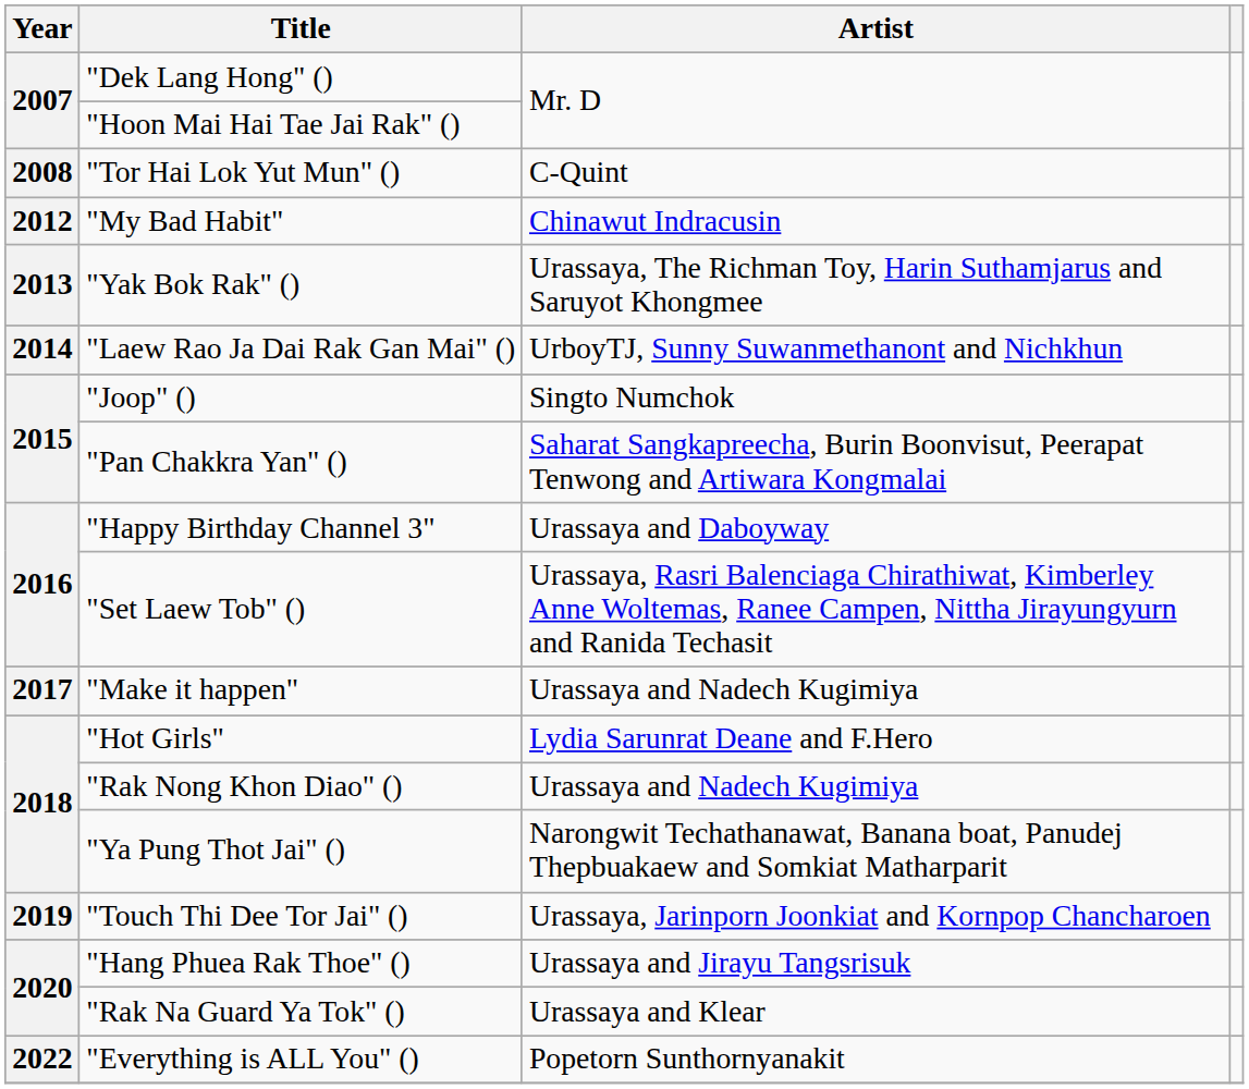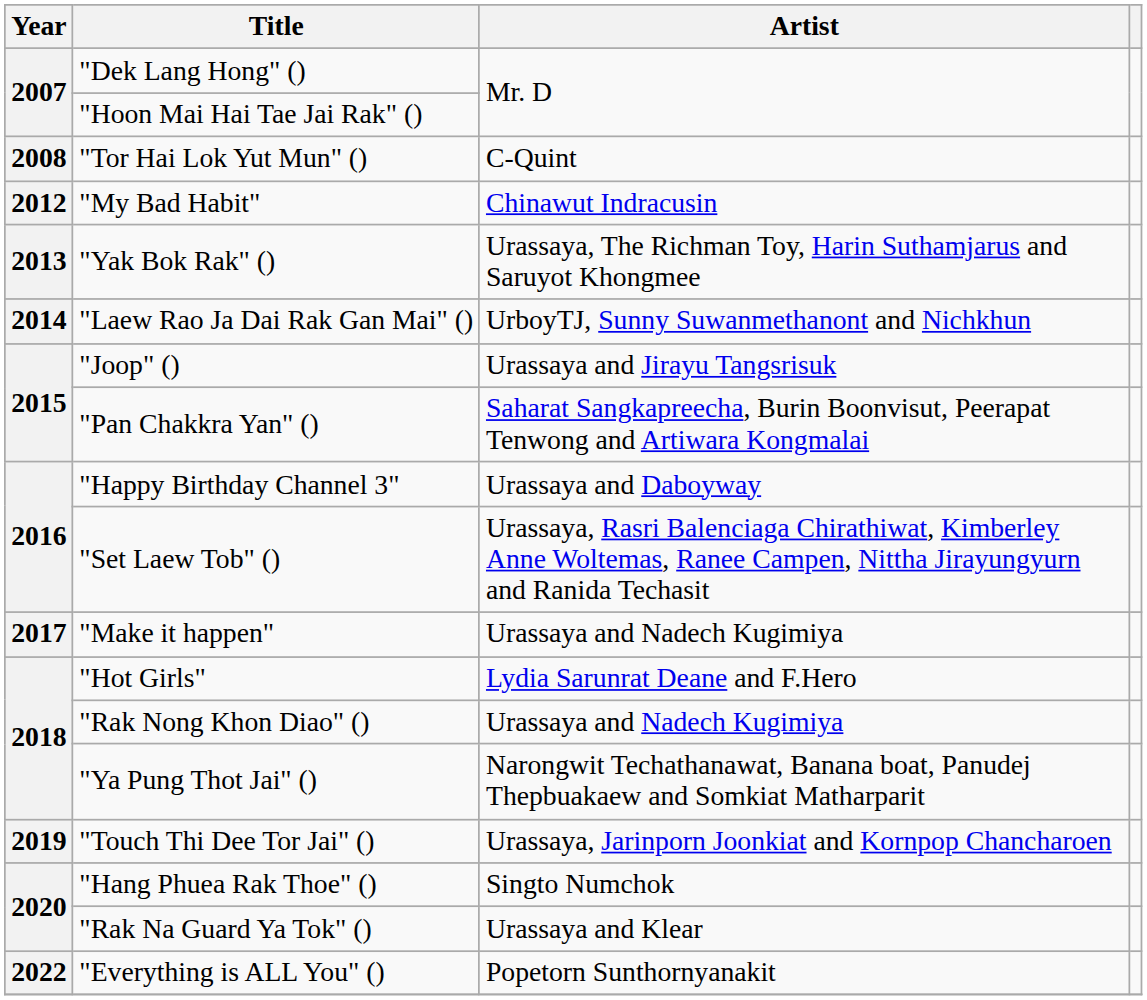"Joop" () | Artist: Singto Numchok -> Urassaya and Jirayu Tangsrisuk
"Hang Phuea Rak Thoe" () | Artist: Urassaya and Jirayu Tangsrisuk -> Singto Numchok
